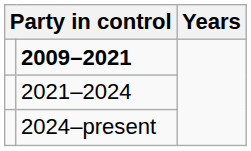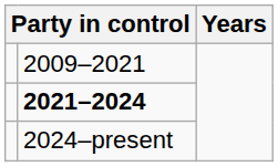2009–2021 | column 2: bold -> normal
2021–2024 | column 2: normal -> bold
